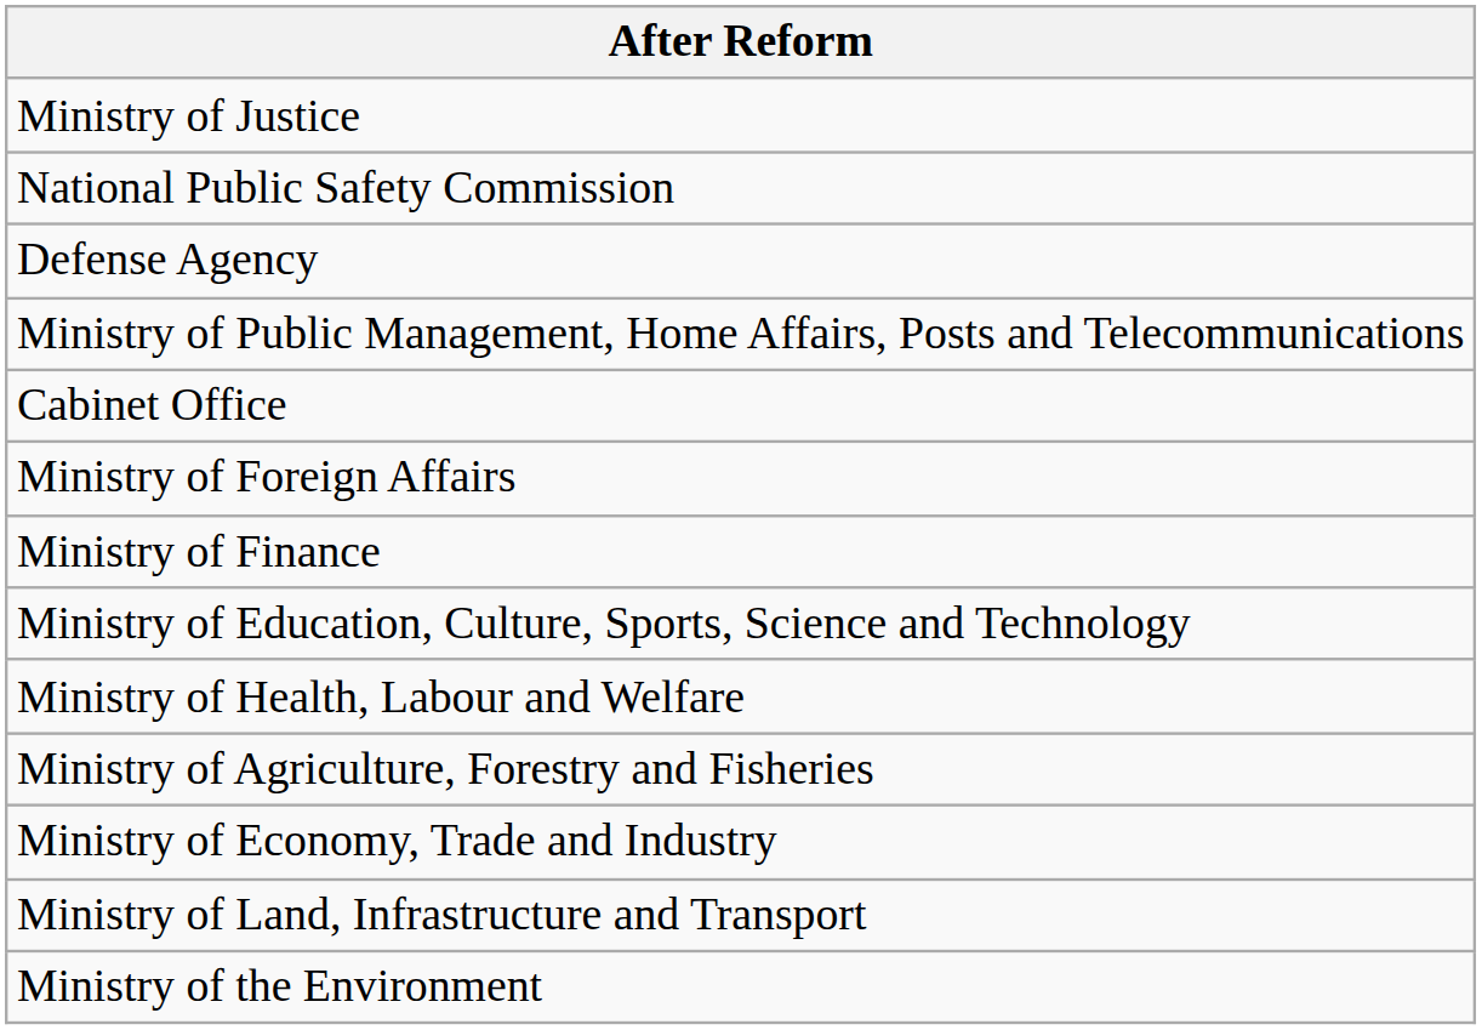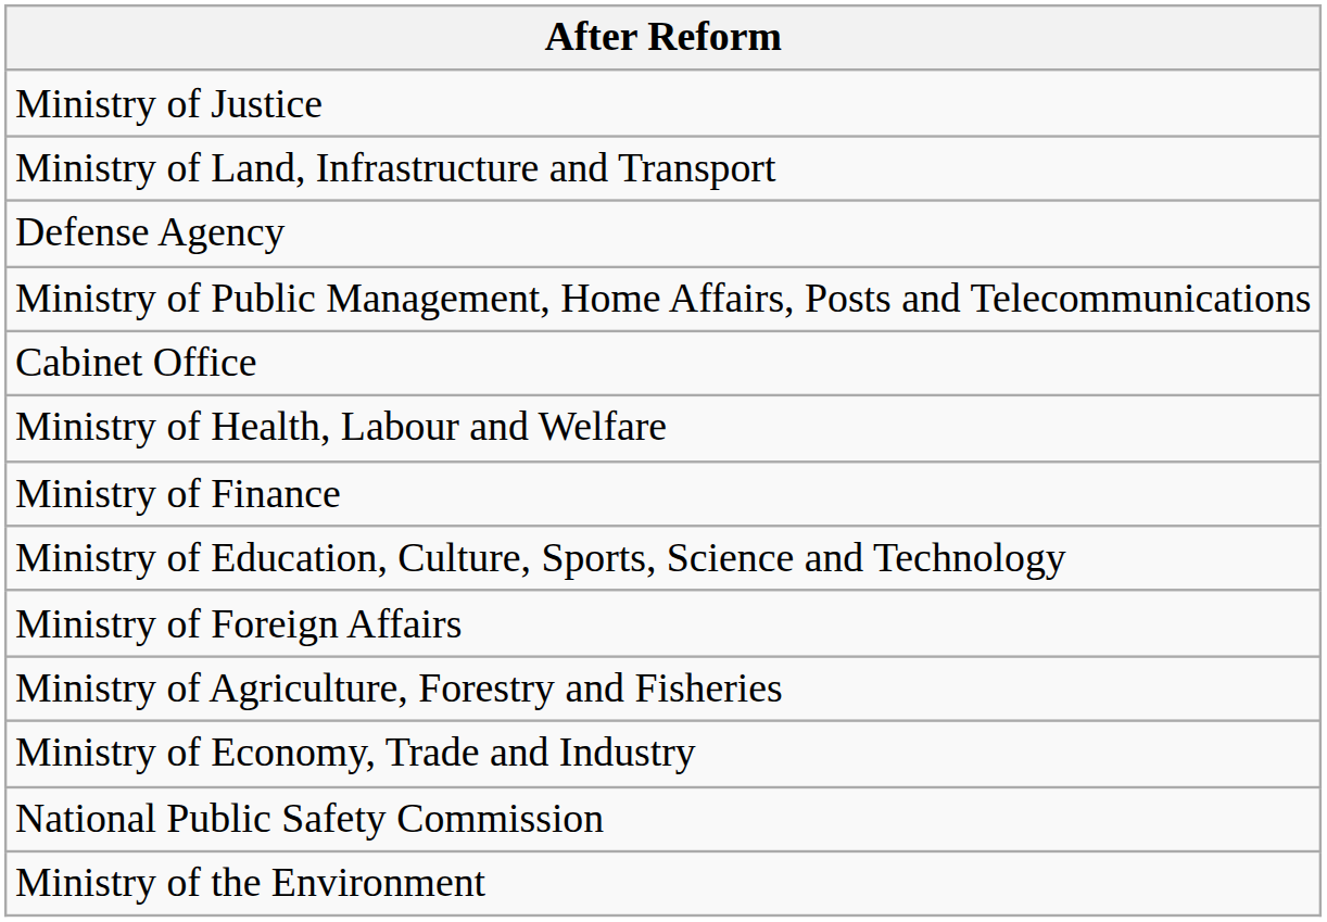row 3 | column 1: National Public Safety Commission -> Ministry of Land, Infrastructure and Transport
row 7 | column 1: Ministry of Foreign Affairs -> Ministry of Health, Labour and Welfare
row 10 | column 1: Ministry of Health, Labour and Welfare -> Ministry of Foreign Affairs
row 13 | column 1: Ministry of Land, Infrastructure and Transport -> National Public Safety Commission
